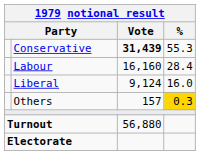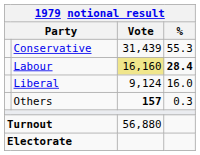Conservative | Vote: bold -> normal
Labour | Vote: no background -> khaki background
Labour | %: normal -> bold
Others | Vote: normal -> bold
Others | %: gold background -> no background
